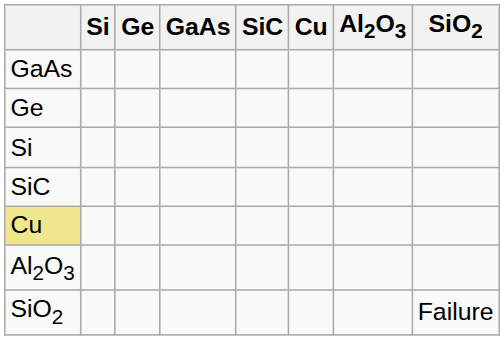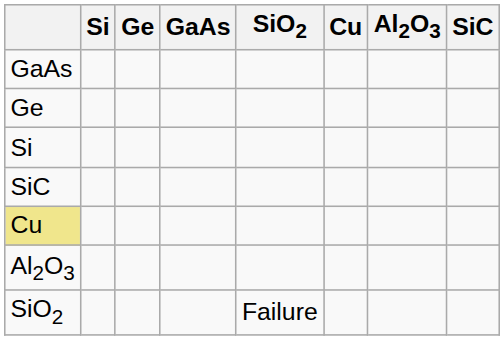columns swapped: SiC <-> SiO2
